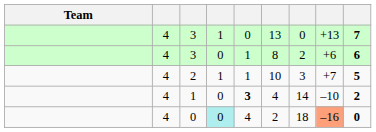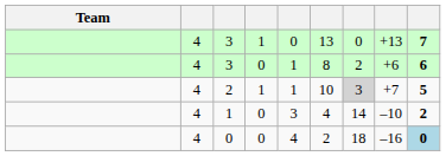row 4 | column 7: no background -> lightgrey background
row 5 | column 5: bold -> normal
row 6 | column 4: paleturquoise background -> no background
row 6 | column 8: lightsalmon background -> no background
row 6 | column 9: no background -> lightblue background
